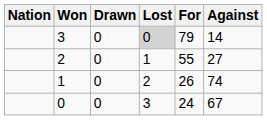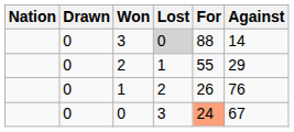columns swapped: Won <-> Drawn
row 2 | For: 79 -> 88
row 3 | Against: 27 -> 29
row 4 | Against: 74 -> 76
row 5 | For: no background -> lightsalmon background
